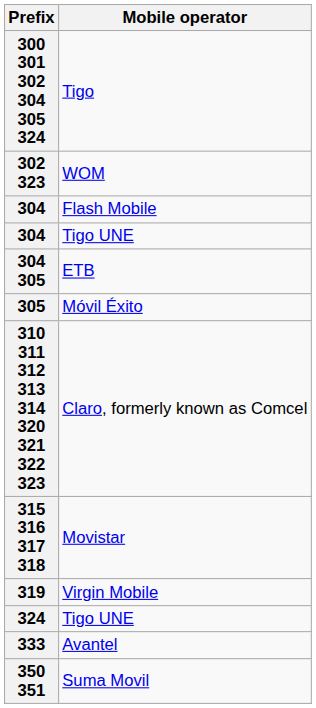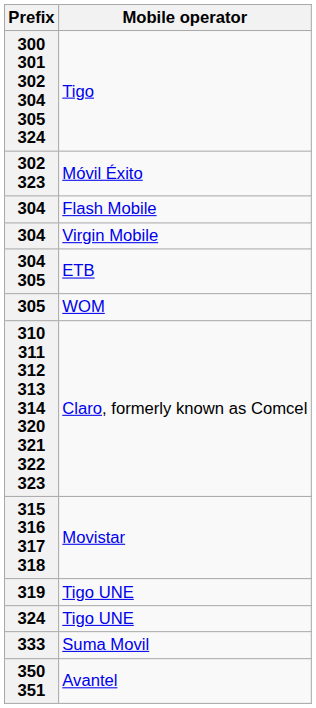row 3 | Mobile operator: WOM -> Móvil Éxito
row 5 | Mobile operator: Tigo UNE -> Virgin Mobile
row 7 | Mobile operator: Móvil Éxito -> WOM
row 10 | Mobile operator: Virgin Mobile -> Tigo UNE
row 12 | Mobile operator: Avantel -> Suma Movil
row 13 | Mobile operator: Suma Movil -> Avantel
